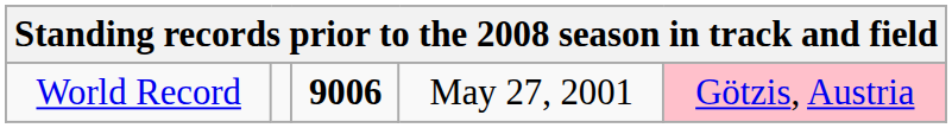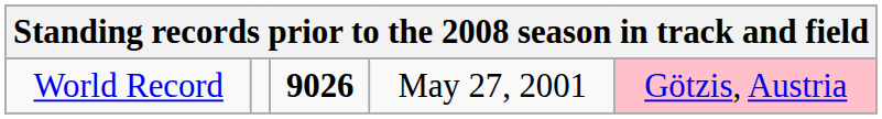World Record | column 3: 9006 -> 9026
